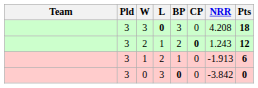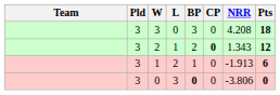row 2 | L: bold -> normal
row 3 | NRR: 1.243 -> 1.343
row 5 | NRR: -3.842 -> -3.806
